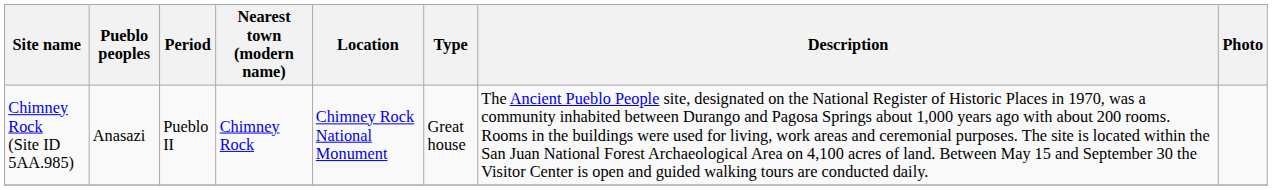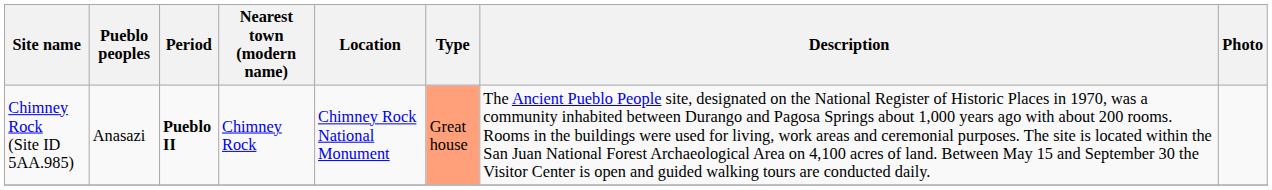Chimney Rock (Site ID 5AA.985) | Period: normal -> bold
Chimney Rock (Site ID 5AA.985) | Type: no background -> lightsalmon background
